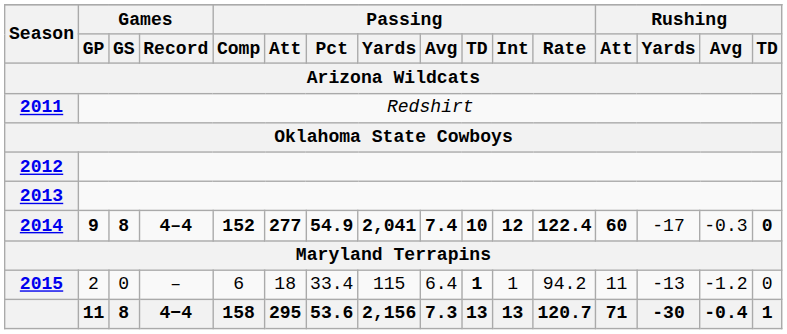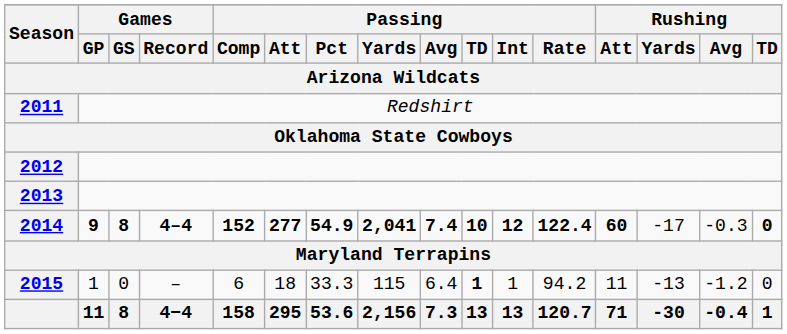2015 | Games / GP / Arizona Wildcats: 2 -> 1
2015 | Passing / Pct / Arizona Wildcats: 33.4 -> 33.3
